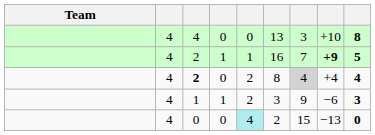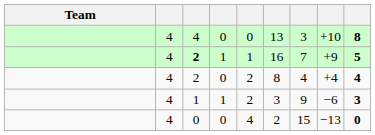row 3 | column 3: normal -> bold
row 3 | column 8: bold -> normal
row 4 | column 3: bold -> normal
row 4 | column 7: lightgrey background -> no background
row 6 | column 5: paleturquoise background -> no background
